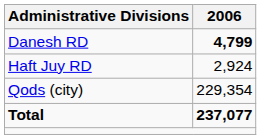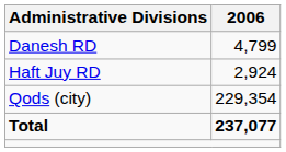Danesh RD | 2006: bold -> normal
